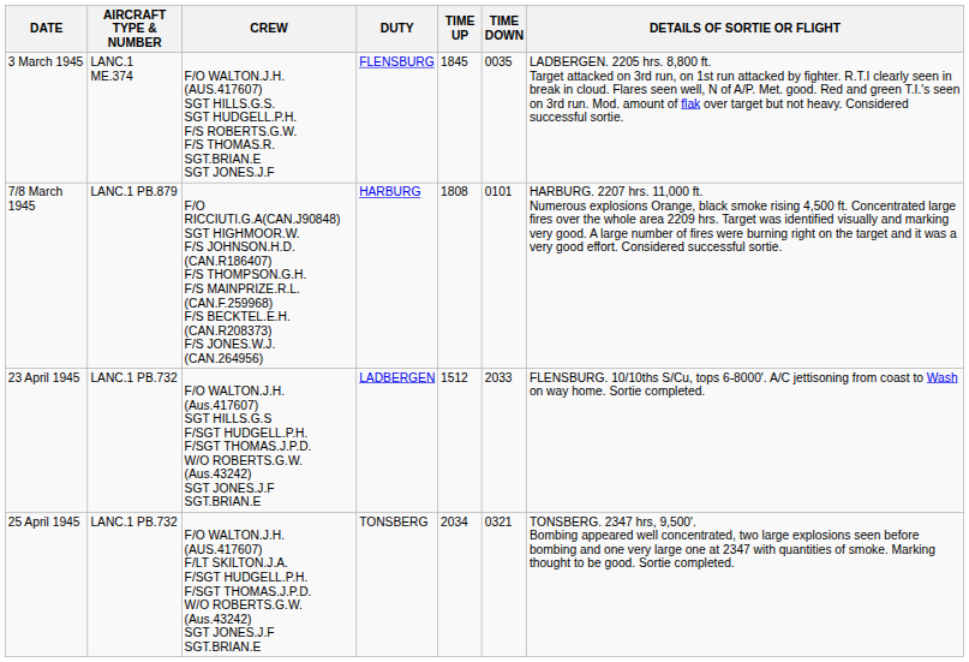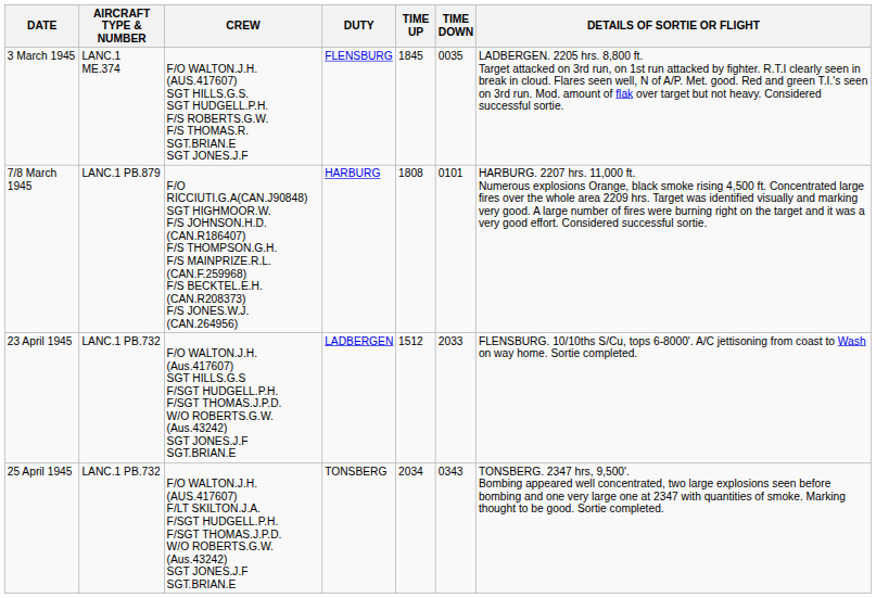25 April 1945 | TIME DOWN: 0321 -> 0343
